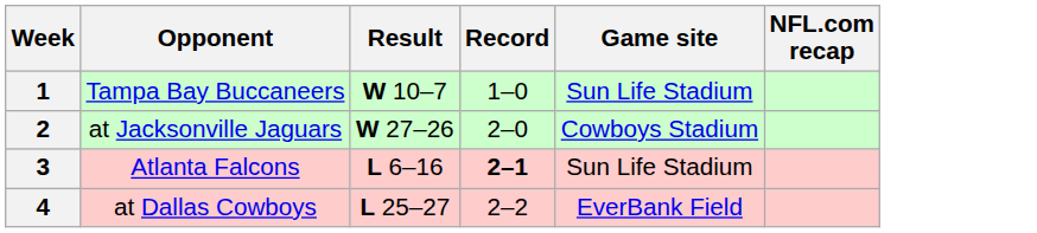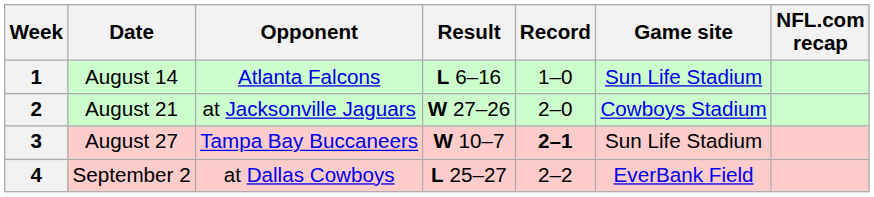+ column: Date | August 14 | August 21 | August 27 | September 2
1 | Opponent: Tampa Bay Buccaneers -> Atlanta Falcons
1 | Result: W 10–7 -> L 6–16
3 | Opponent: Atlanta Falcons -> Tampa Bay Buccaneers
3 | Result: L 6–16 -> W 10–7
